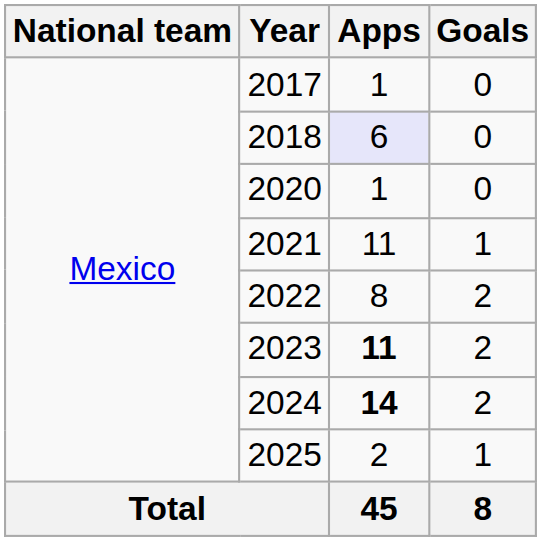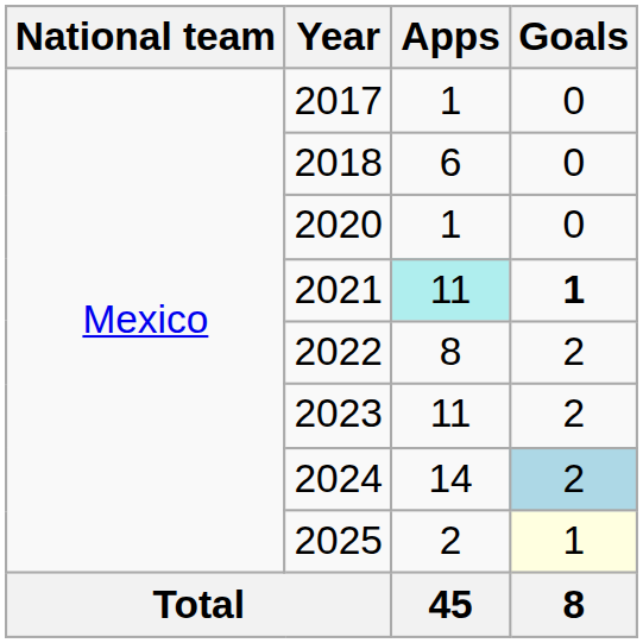2018 | Apps: lavender background -> no background
2021 | Apps: no background -> paleturquoise background
2021 | Goals: normal -> bold
2023 | Apps: bold -> normal
2024 | Apps: bold -> normal
2024 | Goals: no background -> lightblue background
2025 | Goals: no background -> lightyellow background
